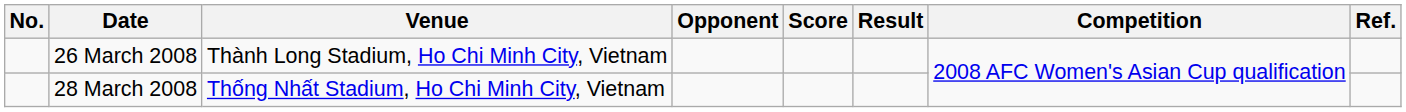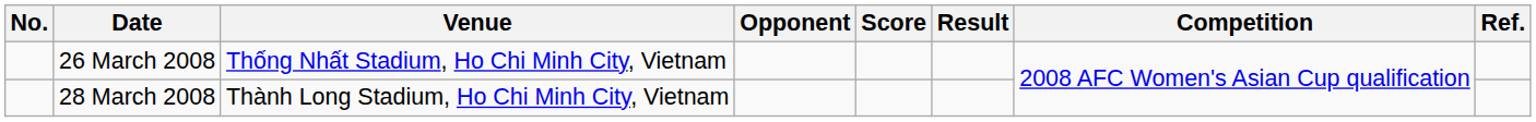26 March 2008 | Venue: Thành Long Stadium, Ho Chi Minh City, Vietnam -> Thống Nhất Stadium, Ho Chi Minh City, Vietnam
28 March 2008 | Venue: Thống Nhất Stadium, Ho Chi Minh City, Vietnam -> Thành Long Stadium, Ho Chi Minh City, Vietnam
